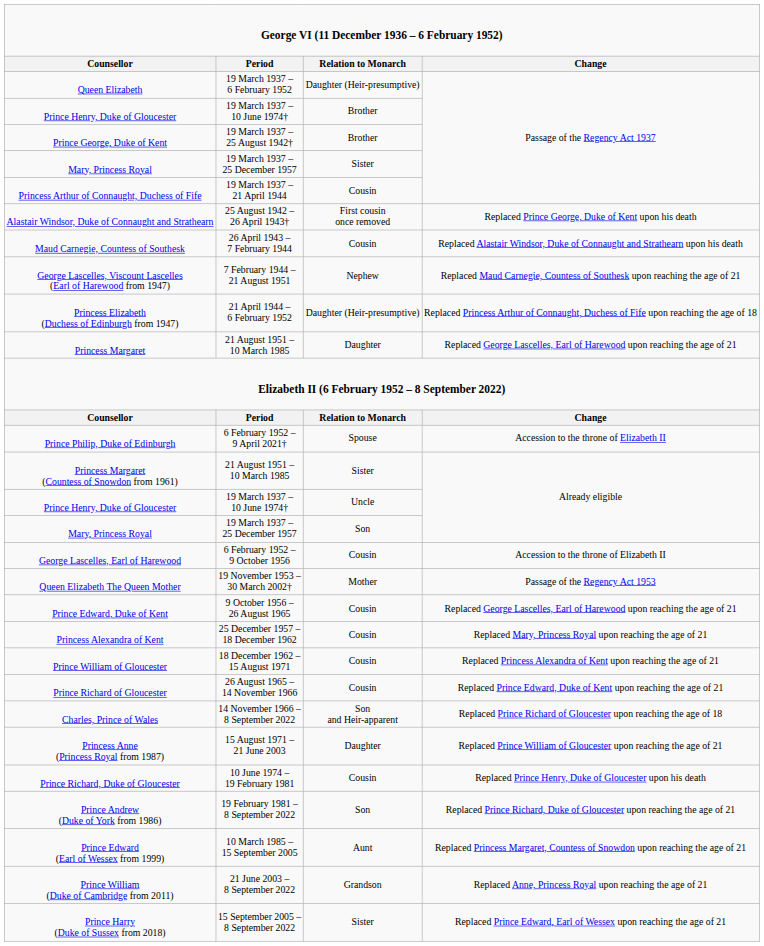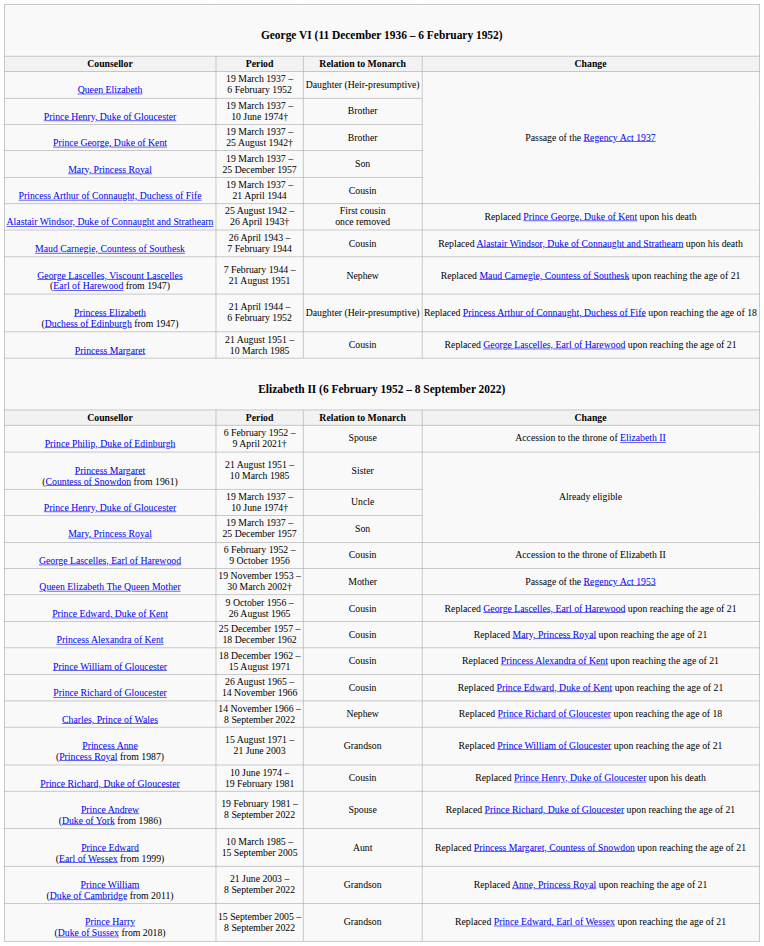Mary, Princess Royal / Passage of the Regency Act 1937 | column 3: Sister -> Son
Princess Margaret | column 3: Daughter -> Cousin
Charles, Prince of Wales | column 3: Son and Heir-apparent -> Nephew
Princess Anne (Princess Royal from 1987) | column 3: Daughter -> Grandson
Prince Andrew (Duke of York from 1986) | column 3: Son -> Spouse
Prince Harry (Duke of Sussex from 2018) | column 3: Sister -> Grandson
